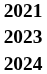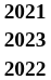row 3 | column 1: 2024 -> 2022
